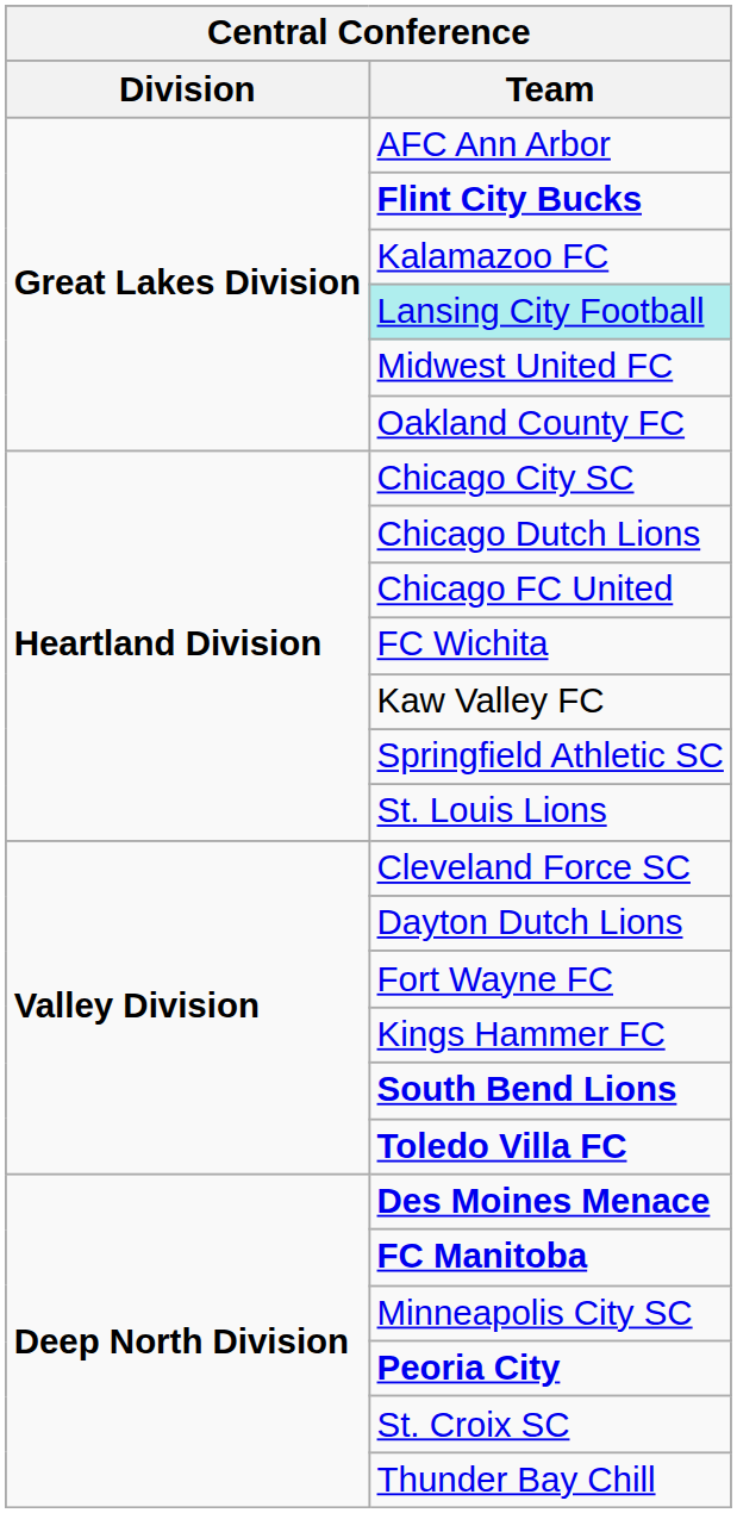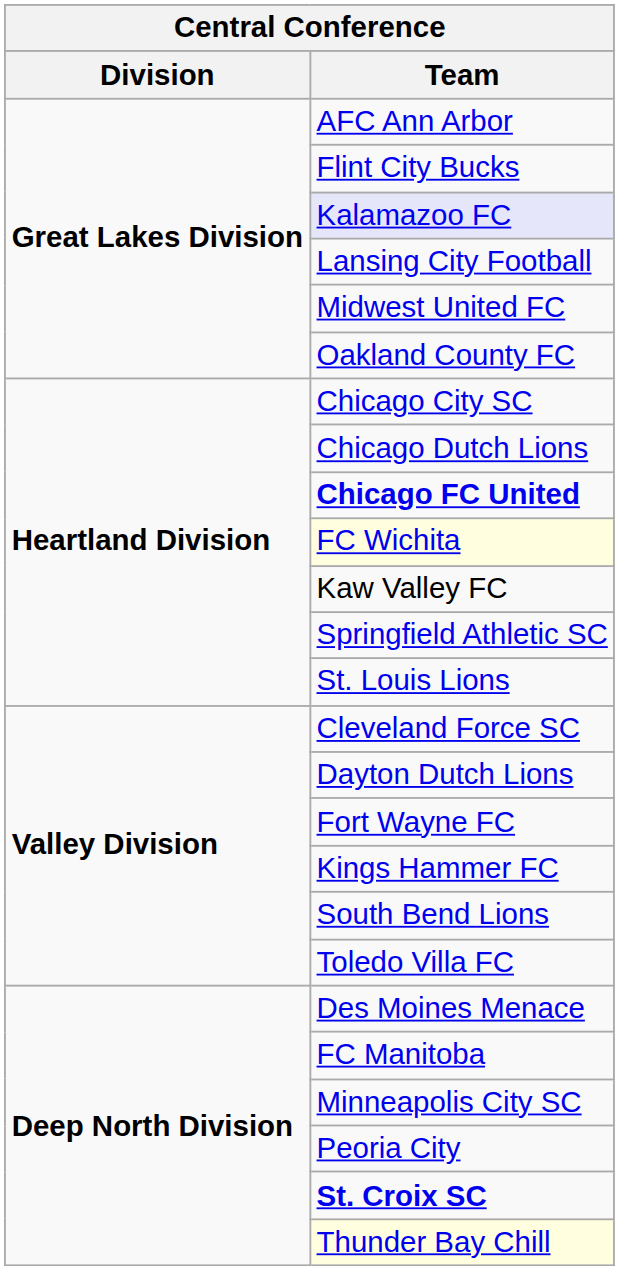Flint City Bucks | Team: bold -> normal
Kalamazoo FC | Team: no background -> lavender background
Lansing City Football | Team: paleturquoise background -> no background
Chicago FC United | Team: normal -> bold
FC Wichita | Team: no background -> lightyellow background
South Bend Lions | Team: bold -> normal
Toledo Villa FC | Team: bold -> normal
Des Moines Menace | Team: bold -> normal
FC Manitoba | Team: bold -> normal
Peoria City | Team: bold -> normal
St. Croix SC | Team: normal -> bold
Thunder Bay Chill | Team: no background -> lightyellow background
